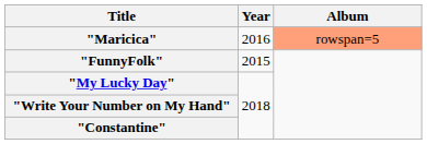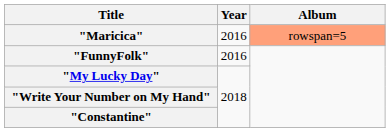"FunnyFolk" | Year: 2015 -> 2016
